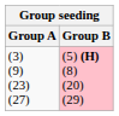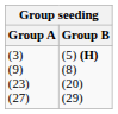(3) (9) (23) (27) | Group B: pink background -> no background
